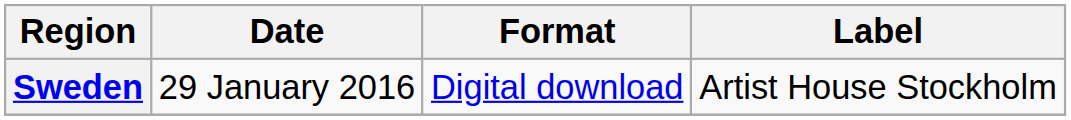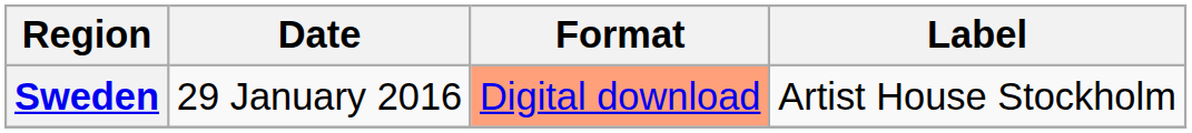Sweden | Format: no background -> lightsalmon background
